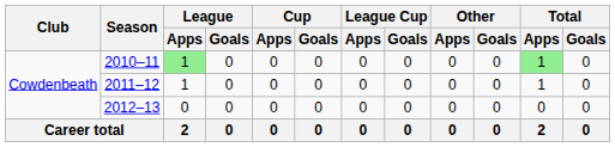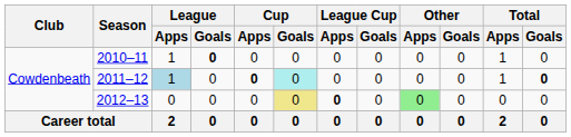2010–11 | League / Apps: lightgreen background -> no background
2010–11 | League / Goals: normal -> bold
2010–11 | Total / Apps: lightgreen background -> no background
2011–12 | League / Apps: no background -> lightblue background
2011–12 | Cup / Apps: normal -> bold
2011–12 | Cup / Goals: no background -> paleturquoise background
2011–12 | Total / Goals: normal -> bold
2012–13 | Cup / Goals: no background -> khaki background
2012–13 | League Cup / Apps: normal -> bold
2012–13 | Other / Apps: no background -> lightgreen background
